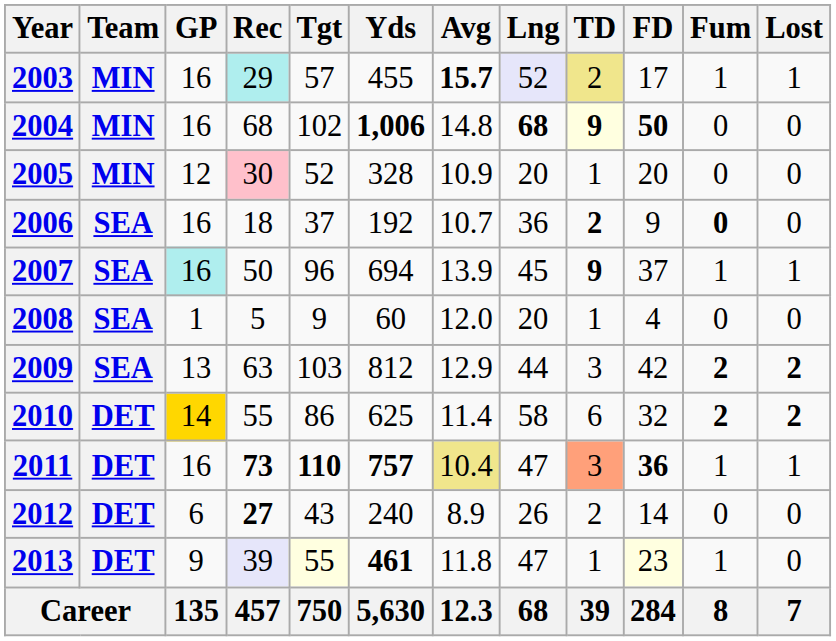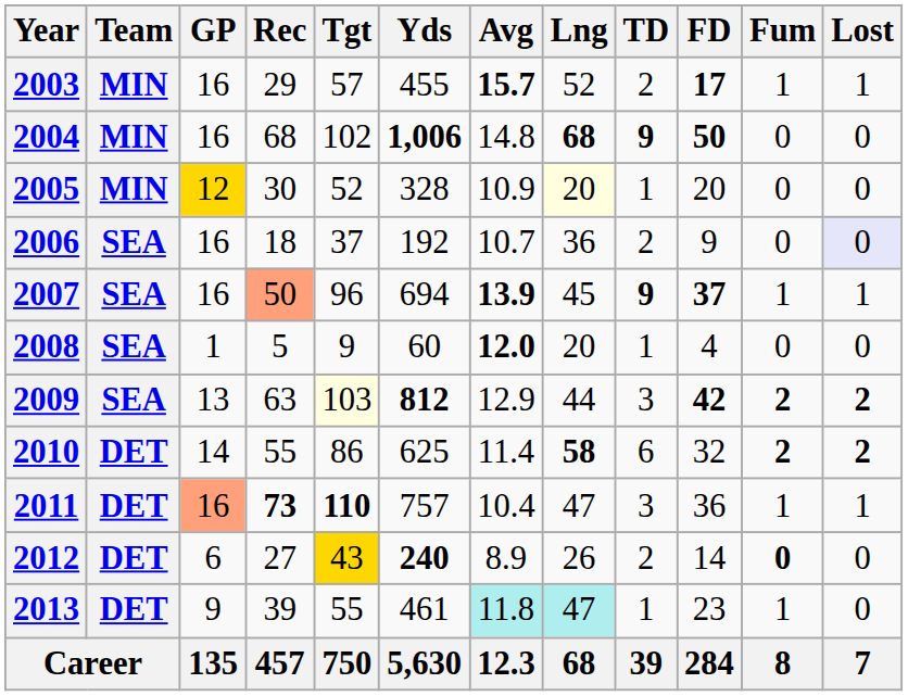2003 | Rec: paleturquoise background -> no background
2003 | Lng: lavender background -> no background
2003 | TD: khaki background -> no background
2003 | FD: normal -> bold
2004 | TD: lightyellow background -> no background
2005 | GP: no background -> gold background
2005 | Rec: pink background -> no background
2005 | Lng: no background -> lightyellow background
2006 | TD: bold -> normal
2006 | Fum: bold -> normal
2006 | Lost: no background -> lavender background
2007 | GP: paleturquoise background -> no background
2007 | Rec: no background -> lightsalmon background
2007 | Avg: normal -> bold
2007 | FD: normal -> bold
2008 | Avg: normal -> bold
2009 | Tgt: no background -> lightyellow background
2009 | Yds: normal -> bold
2009 | FD: normal -> bold
2010 | GP: gold background -> no background
2010 | Lng: normal -> bold
2011 | GP: no background -> lightsalmon background
2011 | Yds: bold -> normal
2011 | Avg: khaki background -> no background
2011 | TD: lightsalmon background -> no background
2011 | FD: bold -> normal
2012 | Rec: bold -> normal
2012 | Tgt: no background -> gold background
2012 | Yds: normal -> bold
2012 | Fum: normal -> bold
2013 | Rec: lavender background -> no background
2013 | Tgt: lightyellow background -> no background
2013 | Yds: bold -> normal
2013 | Avg: no background -> paleturquoise background
2013 | Lng: no background -> paleturquoise background
2013 | FD: lightyellow background -> no background
